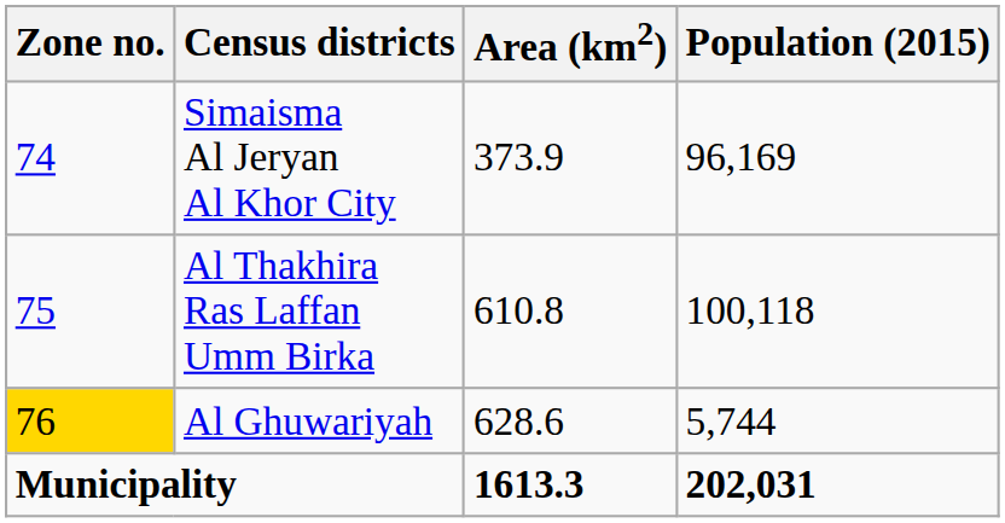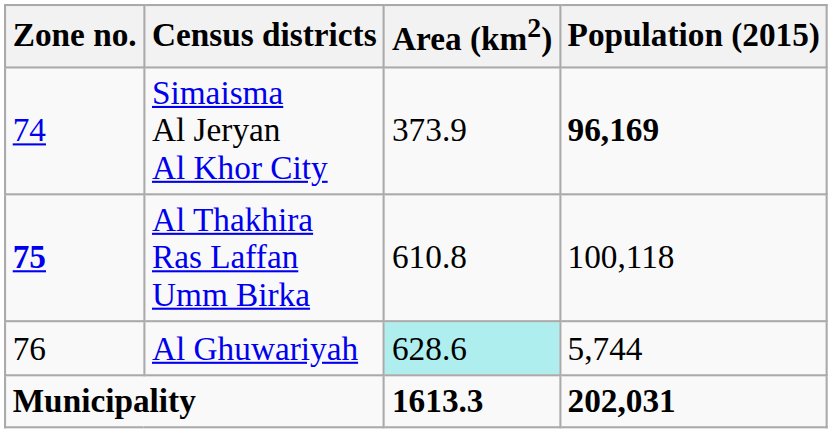Simaisma Al Jeryan Al Khor City | Population (2015): normal -> bold
Al Thakhira Ras Laffan Umm Birka | Zone no.: normal -> bold
Al Ghuwariyah | Zone no.: gold background -> no background
Al Ghuwariyah | Area (km2): no background -> paleturquoise background
